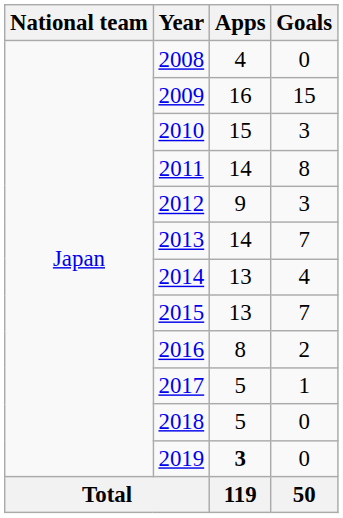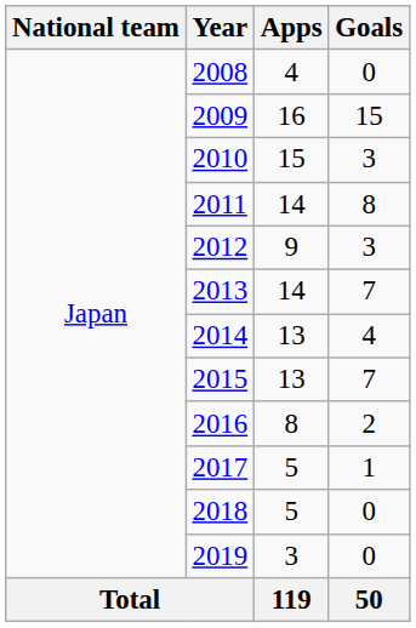2019 | Apps: bold -> normal
